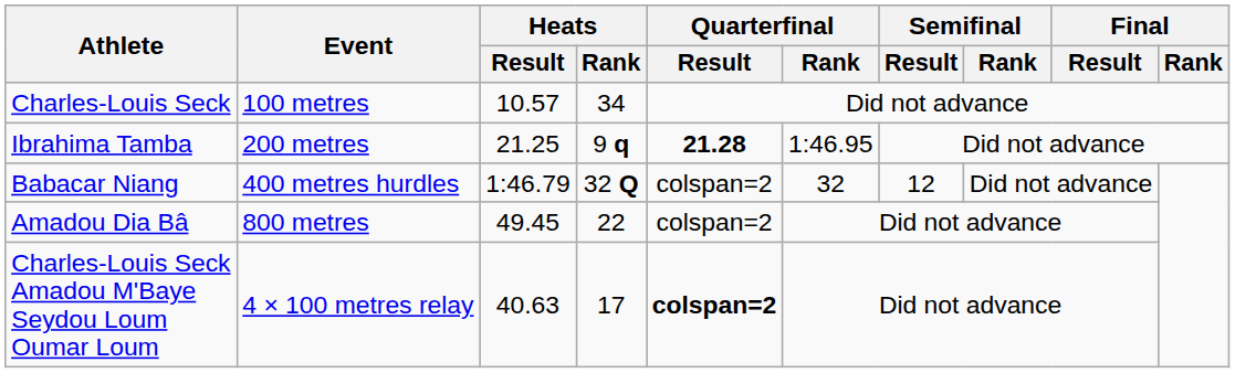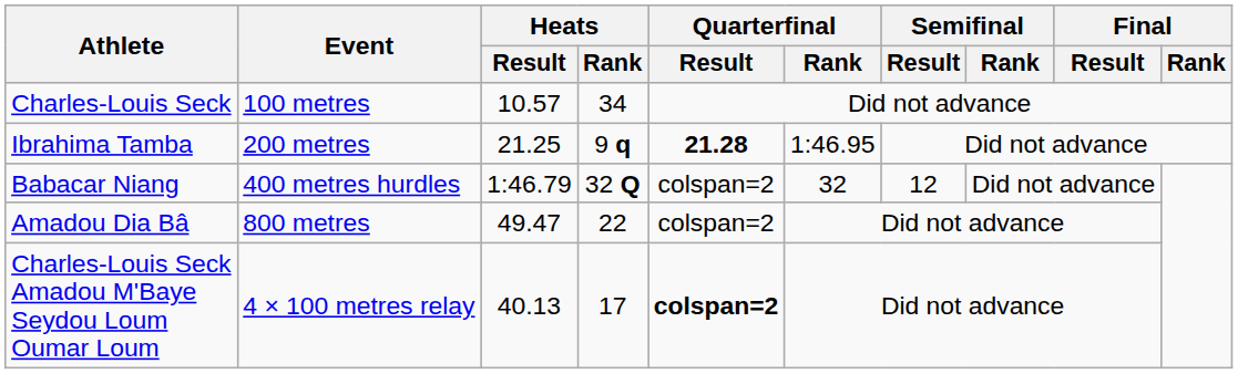Amadou Dia Bâ | Heats / Result: 49.45 -> 49.47
Charles-Louis Seck Amadou M'Baye Seydou Loum Oumar Loum | Heats / Result: 40.63 -> 40.13
